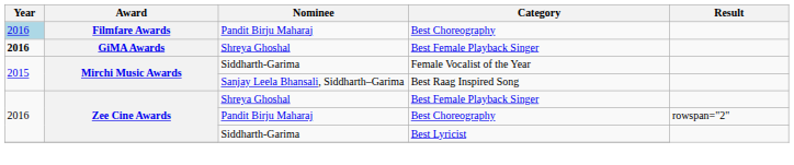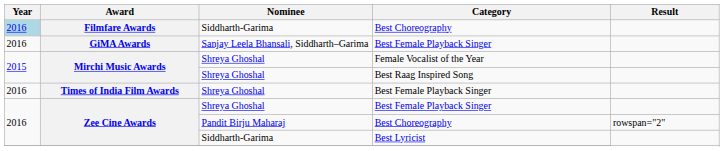Filmfare Awards | Nominee: Pandit Birju Maharaj -> Siddharth-Garima
GiMA Awards | Year: bold -> normal
GiMA Awards | Nominee: Shreya Ghoshal -> Sanjay Leela Bhansali, Siddharth–Garima
Mirchi Music Awards / Female Vocalist of the Year | Nominee: Siddharth-Garima -> Shreya Ghoshal
Mirchi Music Awards / Best Raag Inspired Song | Nominee: Sanjay Leela Bhansali, Siddharth–Garima -> Shreya Ghoshal
+ row: 2016 | Times of India Film Awards | Shreya Ghoshal | Best Female Playback Singer
